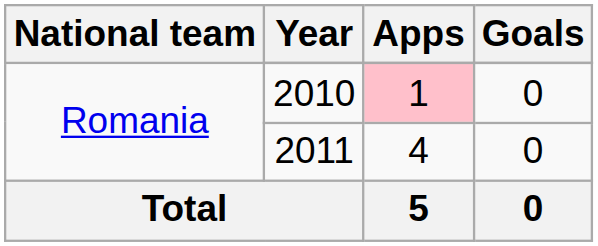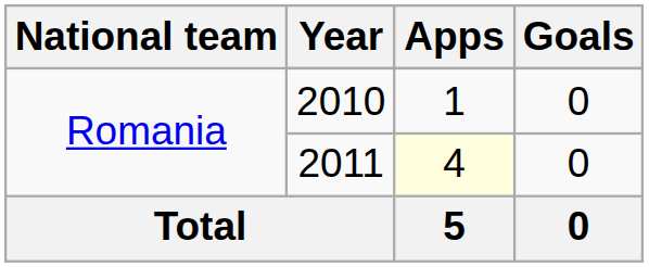2010 | Apps: pink background -> no background
2011 | Apps: no background -> lightyellow background
